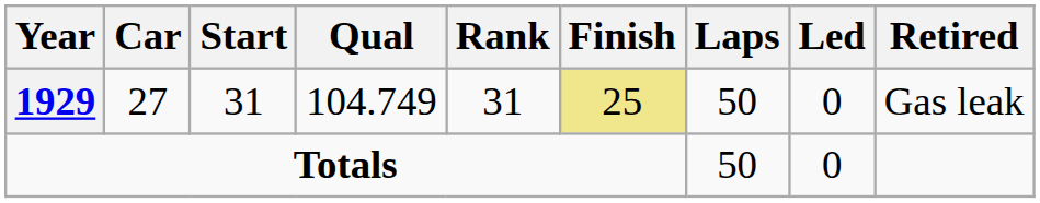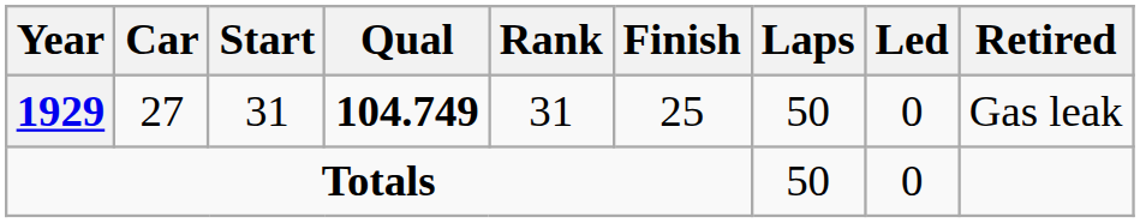1929 | Qual: normal -> bold
1929 | Finish: khaki background -> no background
